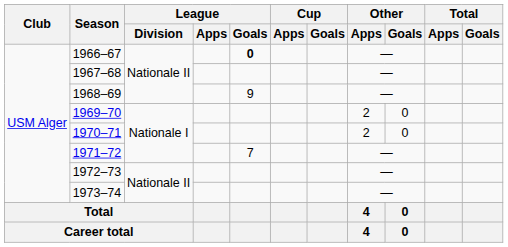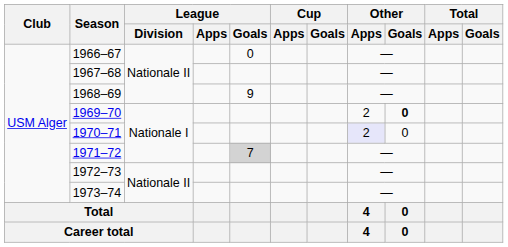1966–67 | League / Goals: bold -> normal
1969–70 | Other / Goals: normal -> bold
1970–71 | Other / Apps: no background -> lavender background
1971–72 | League / Goals: no background -> lightgrey background
